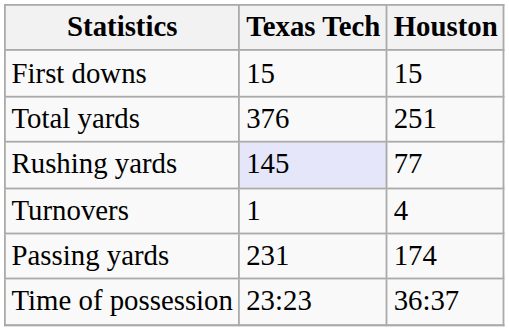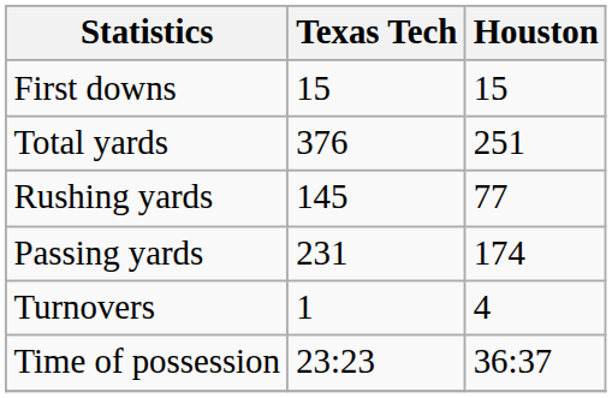Rushing yards | Texas Tech: lavender background -> no background
rows swapped: Passing yards <-> Turnovers
